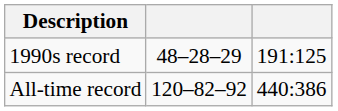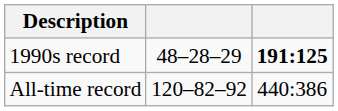1990s record | column 3: normal -> bold
